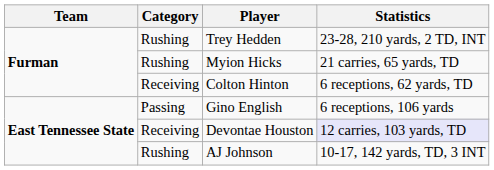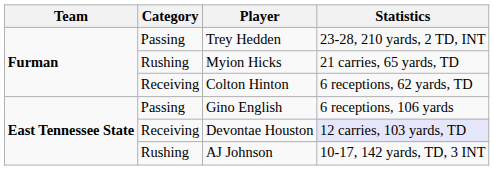Trey Hedden | Category: Rushing -> Passing
